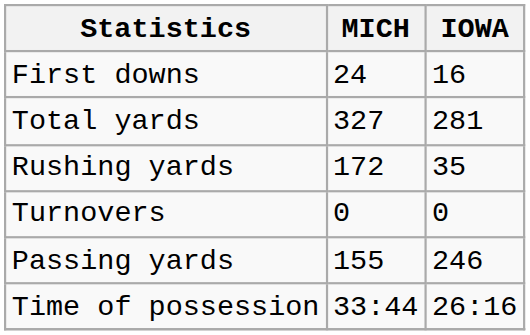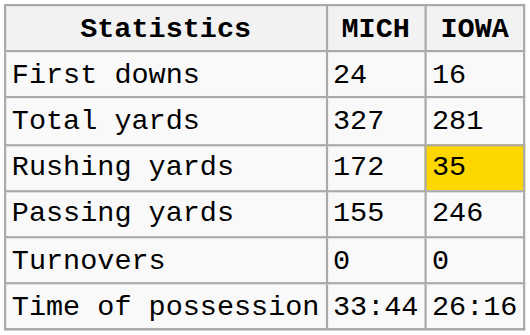Rushing yards | IOWA: no background -> gold background
rows swapped: Passing yards <-> Turnovers
